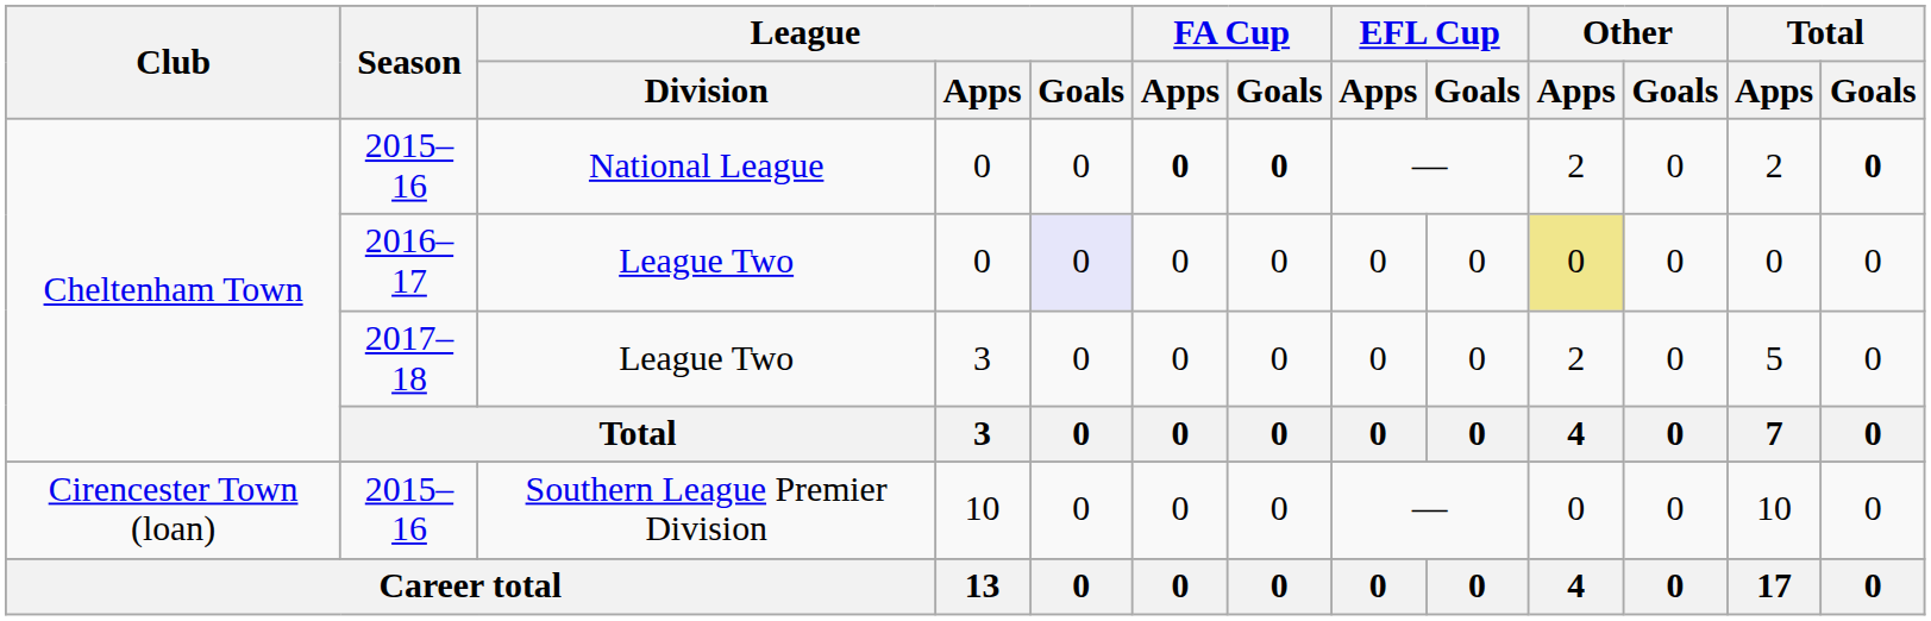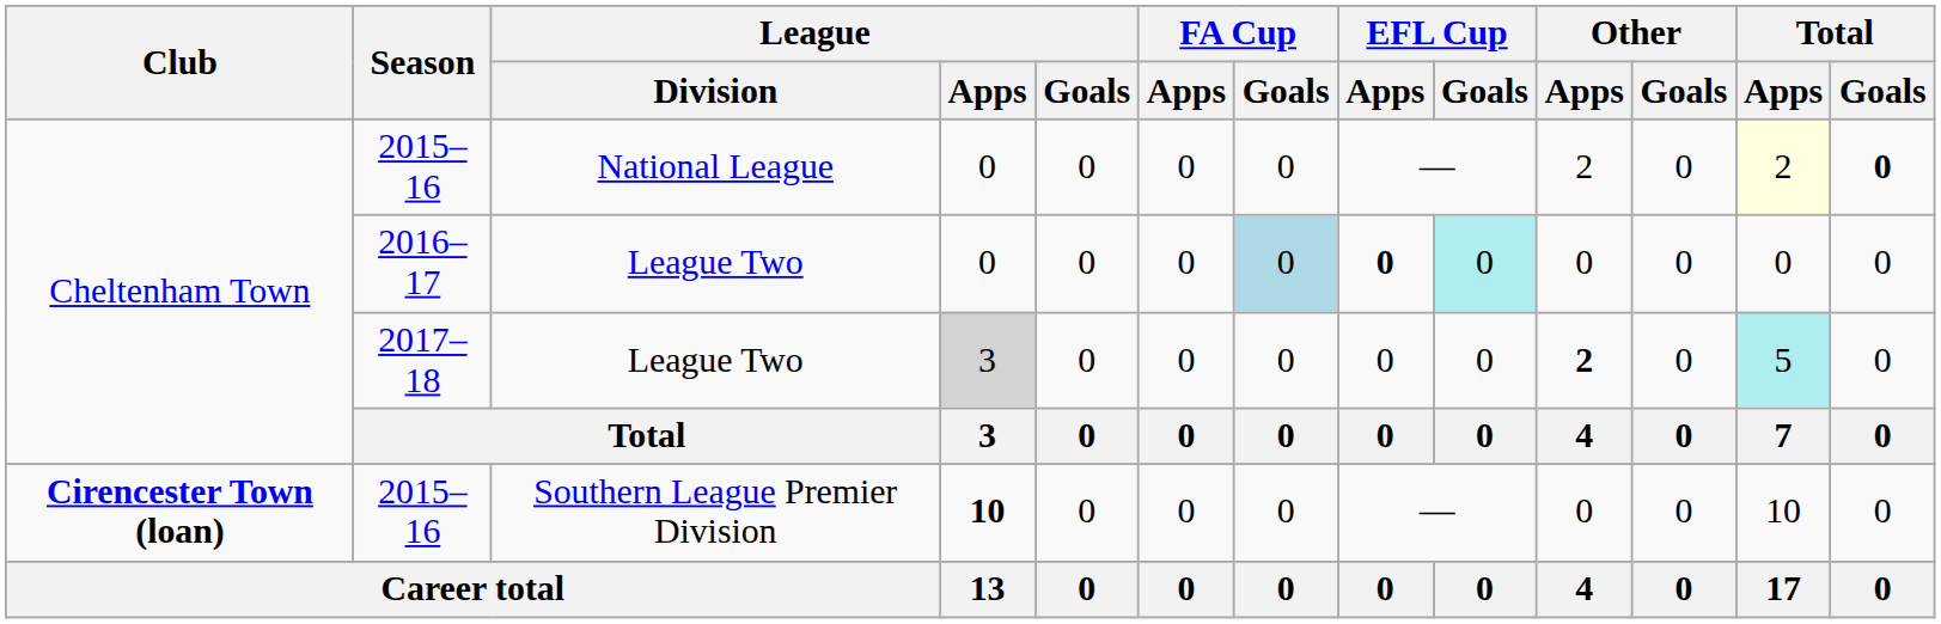2015–16 / National League | FA Cup / Apps: bold -> normal
2015–16 / National League | FA Cup / Goals: bold -> normal
2015–16 / National League | Total / Apps: no background -> lightyellow background
2016–17 | League / Goals: lavender background -> no background
2016–17 | FA Cup / Goals: no background -> lightblue background
2016–17 | EFL Cup / Apps: normal -> bold
2016–17 | EFL Cup / Goals: no background -> paleturquoise background
2016–17 | Other / Apps: khaki background -> no background
2017–18 | League / Apps: no background -> lightgrey background
2017–18 | Other / Apps: normal -> bold
2017–18 | Total / Apps: no background -> paleturquoise background
2015–16 / Southern League Premier Division | Club: normal -> bold
2015–16 / Southern League Premier Division | League / Apps: normal -> bold
